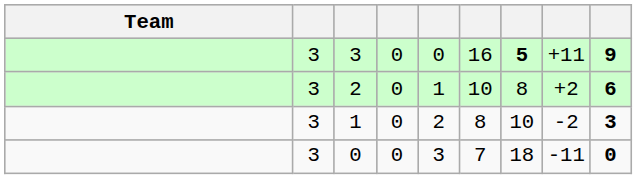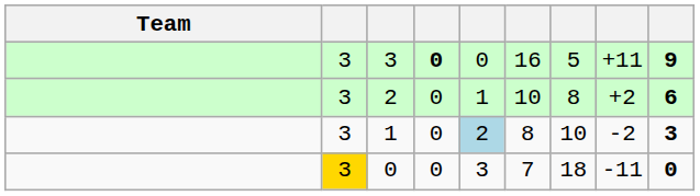row 2 | column 4: normal -> bold
row 2 | column 7: bold -> normal
row 4 | column 5: no background -> lightblue background
row 5 | column 2: no background -> gold background
